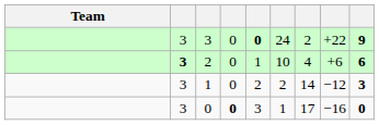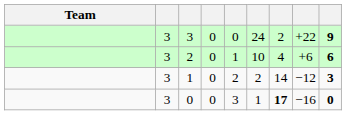row 2 | column 5: bold -> normal
row 3 | column 2: bold -> normal
row 5 | column 4: bold -> normal
row 5 | column 7: normal -> bold
